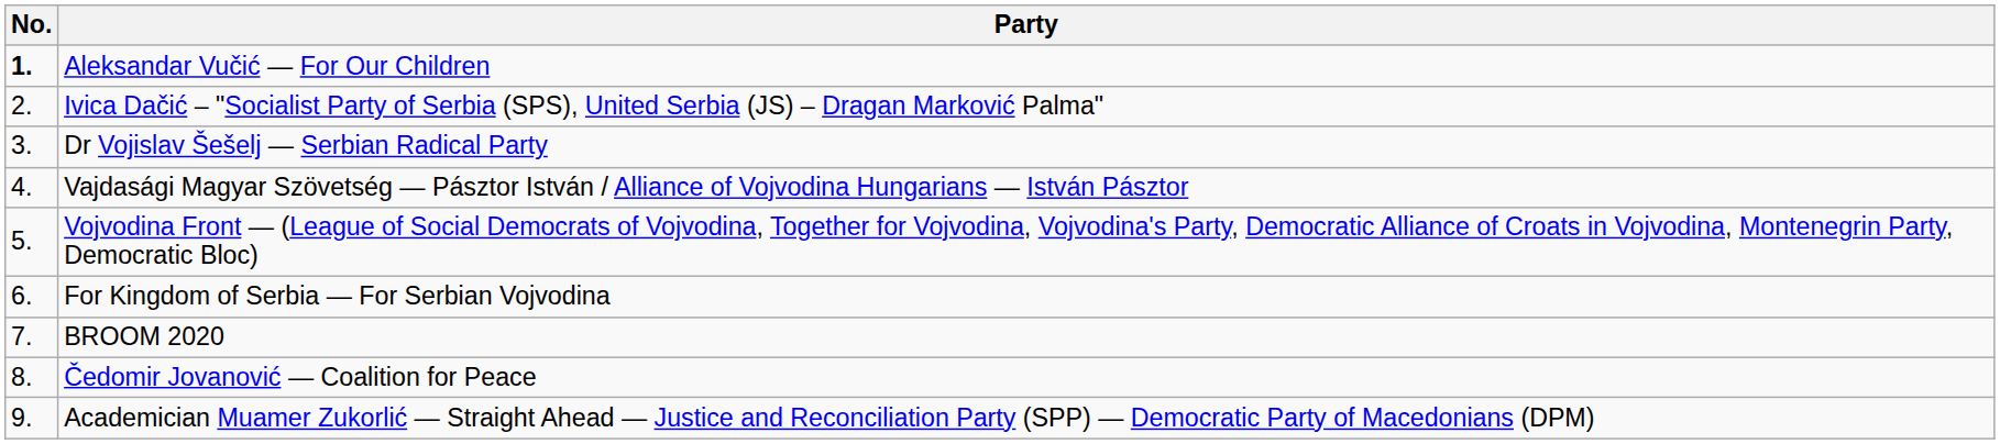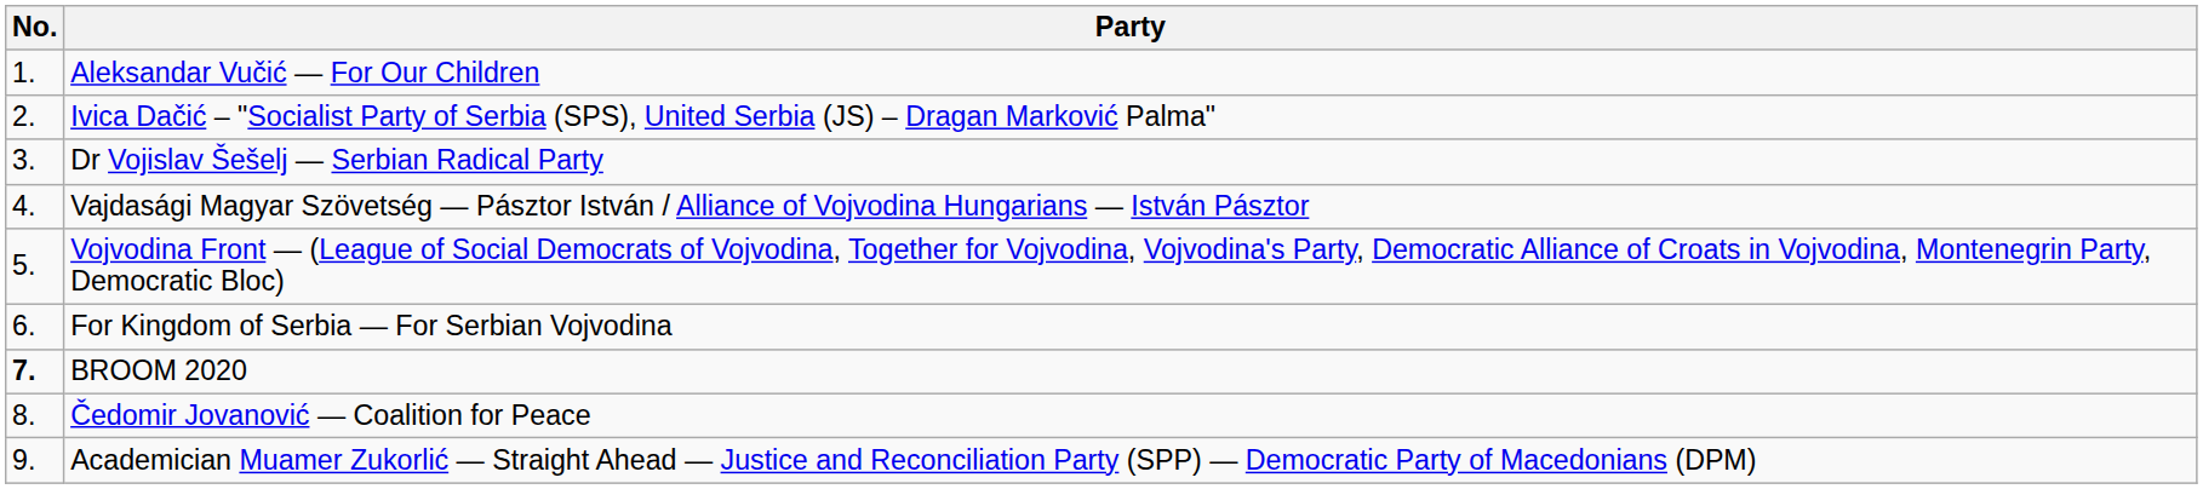Aleksandar Vučić — For Our Children | No.: bold -> normal
BROOM 2020 | No.: normal -> bold
